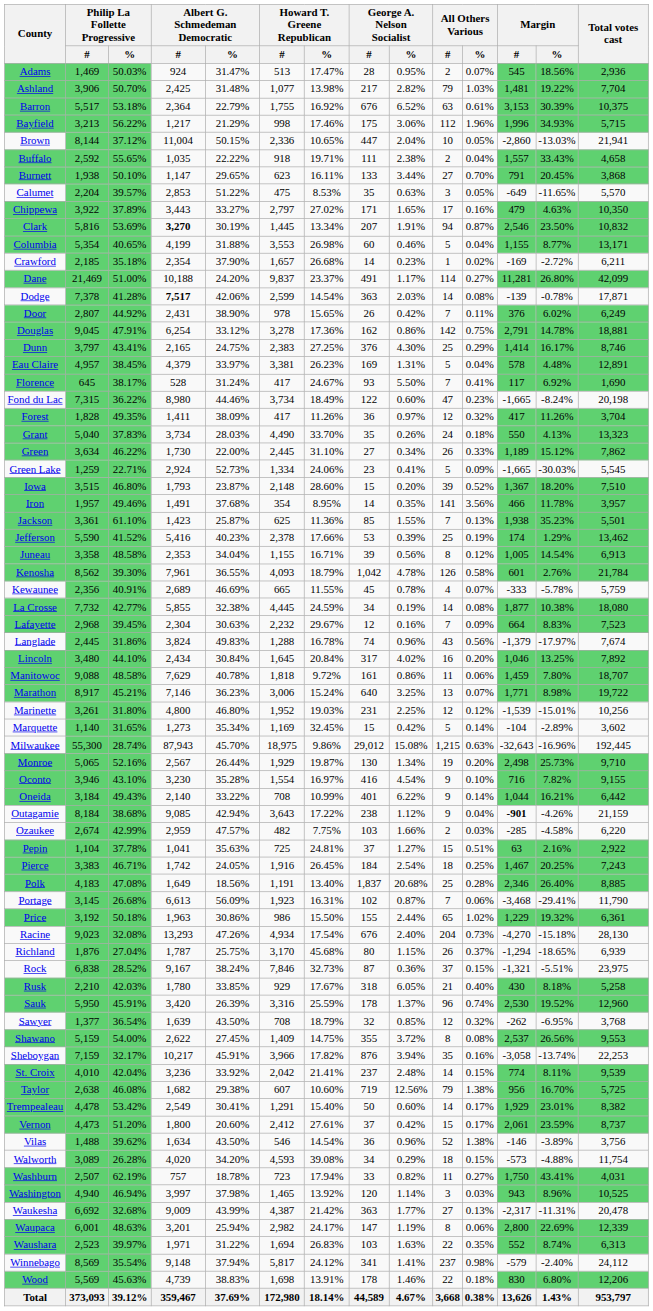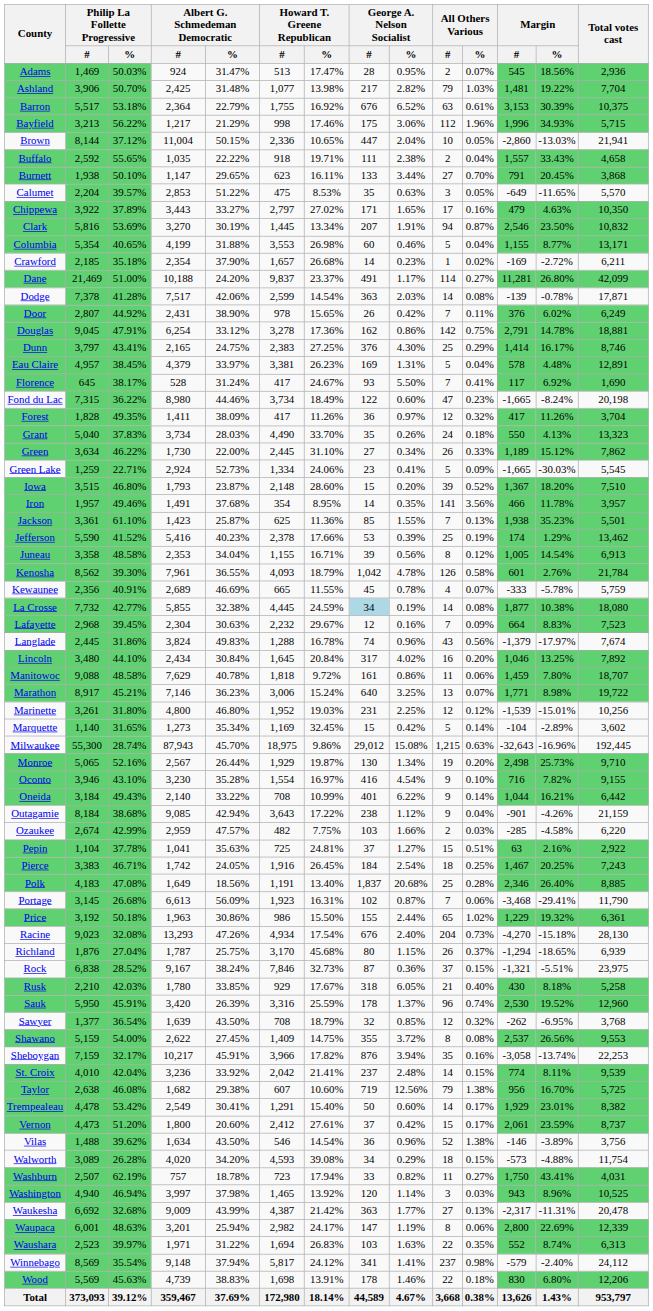Clark | Albert G. Schmedeman Democratic / #: bold -> normal
Dodge | Albert G. Schmedeman Democratic / #: bold -> normal
La Crosse | George A. Nelson Socialist / #: no background -> lightblue background
Outagamie | Margin / #: bold -> normal
